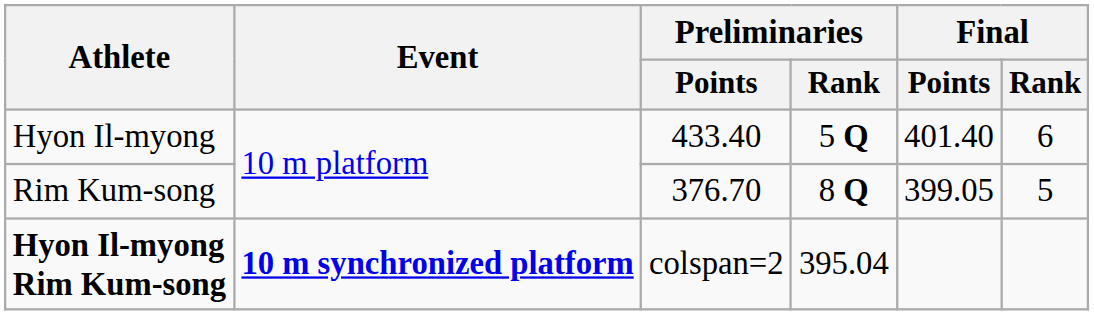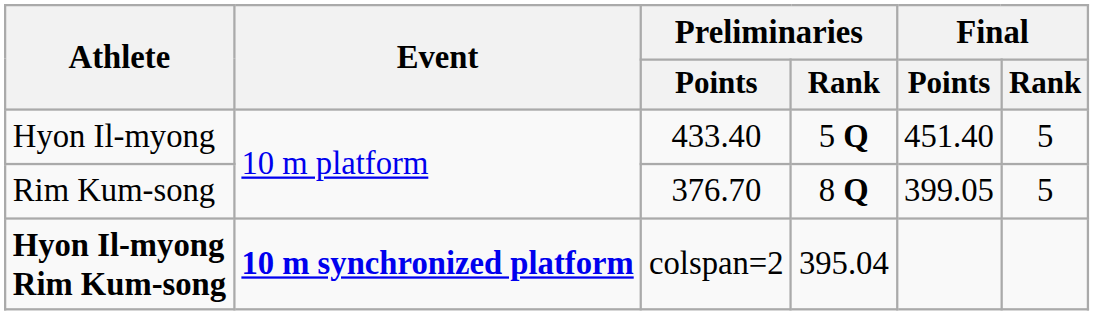Hyon Il-myong | Final / Points: 401.40 -> 451.40
Hyon Il-myong | Final / Rank: 6 -> 5
